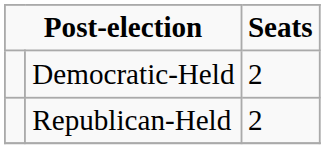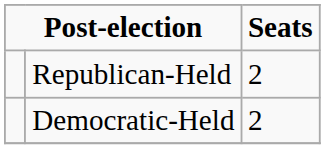rows swapped: Democratic-Held <-> Republican-Held
